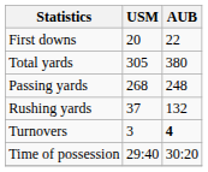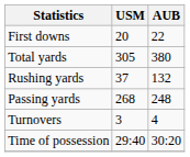rows swapped: Rushing yards <-> Passing yards
Turnovers | AUB: bold -> normal
